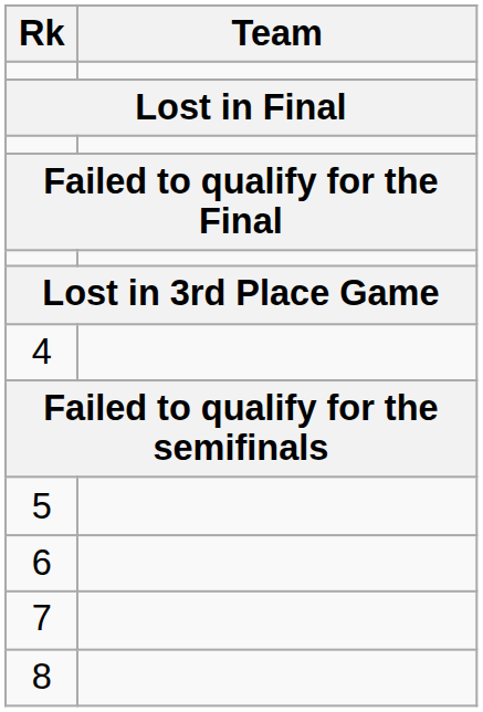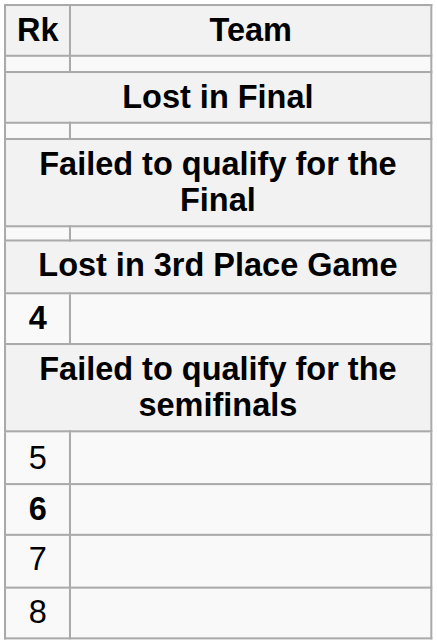4 | Rk: normal -> bold
6 | Rk: normal -> bold
